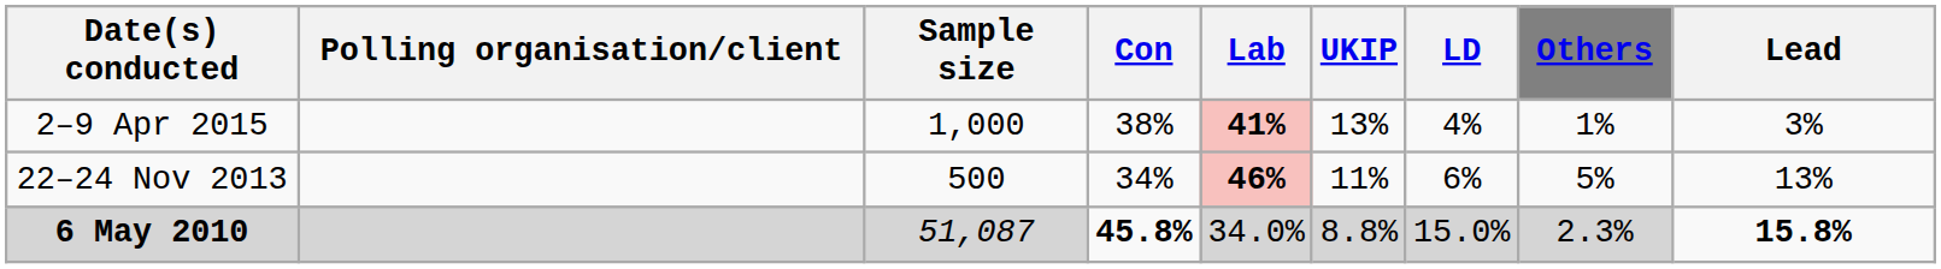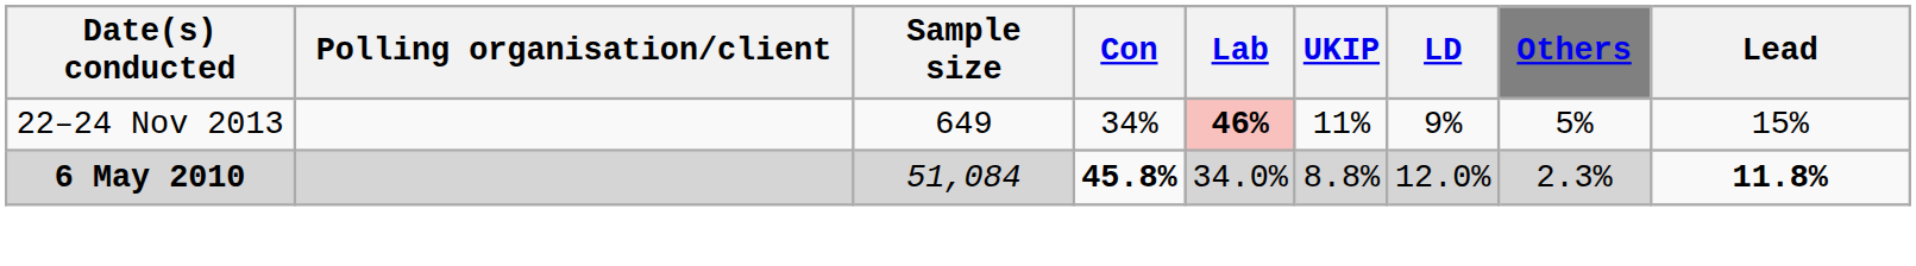- row: 2–9 Apr 2015 | 1,000 | 38% | 41% | 13% | 4% | 1% | 3%
22–24 Nov 2013 | Sample size: 500 -> 649
22–24 Nov 2013 | LD: 6% -> 9%
22–24 Nov 2013 | Lead: 13% -> 15%
6 May 2010 | Sample size: 51,087 -> 51,084
6 May 2010 | LD: 15.0% -> 12.0%
6 May 2010 | Lead: 15.8% -> 11.8%
